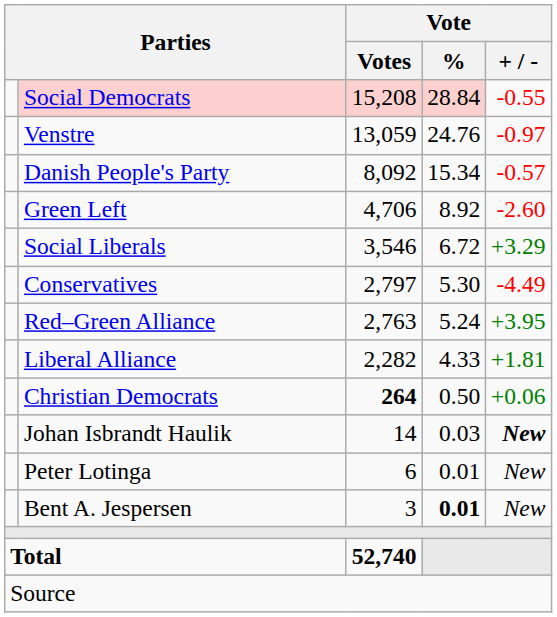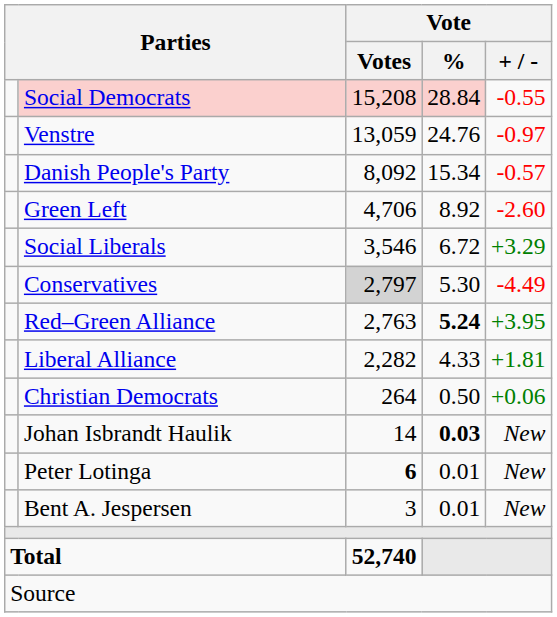Conservatives | Vote / Votes: no background -> lightgrey background
Red–Green Alliance | Vote / %: normal -> bold
Christian Democrats | Vote / Votes: bold -> normal
Johan Isbrandt Haulik | Vote / %: normal -> bold
Johan Isbrandt Haulik | Vote / + / -: bold -> normal
Peter Lotinga | Vote / Votes: normal -> bold
Bent A. Jespersen | Vote / %: bold -> normal
